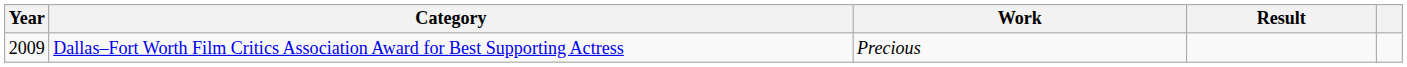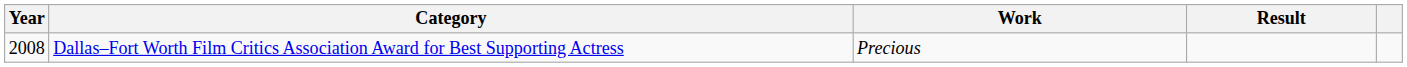row 2 | Year: 2009 -> 2008
